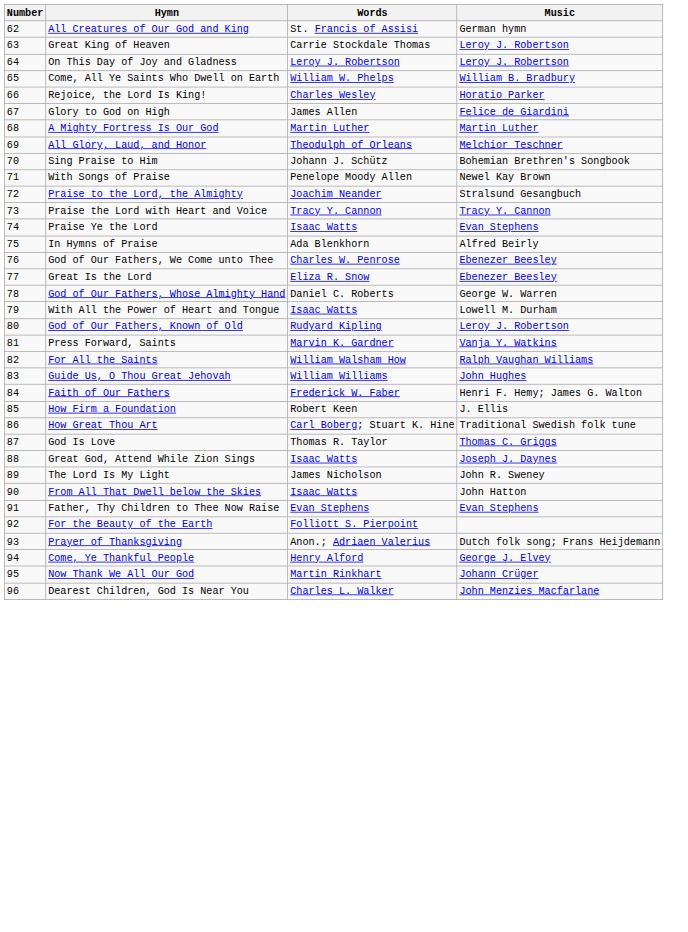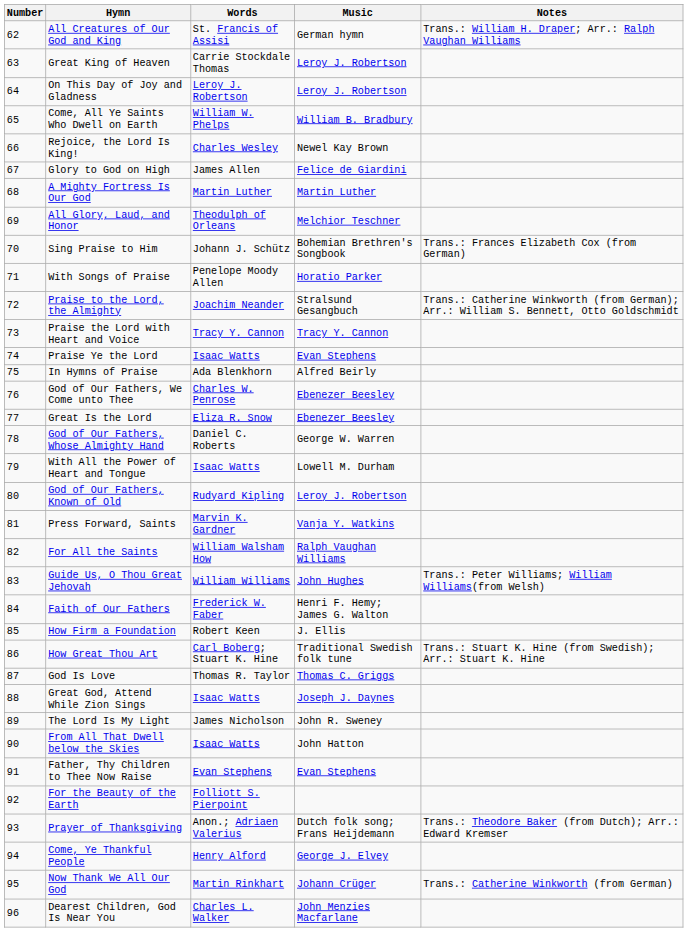+ column: Notes | Trans.: William H. Draper; Arr.: Ralph Vaughan Williams | Trans.: Frances Elizabeth Cox (from German) | Trans.: Catherine Winkworth (from German); Arr.: William S. Bennett, Otto Goldschmidt | Trans.: Peter Williams; William Williams(from Welsh) | Trans.: Stuart K. Hine (from Swedish); Arr.: Stuart K. Hine | Trans.: Theodore Baker (from Dutch); Arr.: Edward Kremser | Trans.: Catherine Winkworth (from German)
Rejoice, the Lord Is King! | Music: Horatio Parker -> Newel Kay Brown
With Songs of Praise | Music: Newel Kay Brown -> Horatio Parker
